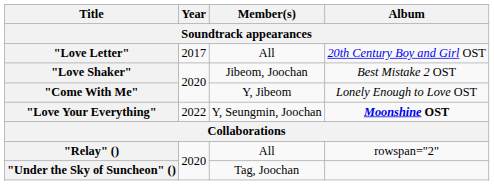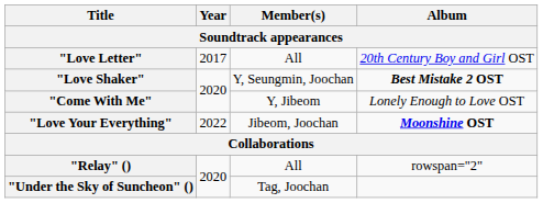"Love Shaker" | Member(s): Jibeom, Joochan -> Y, Seungmin, Joochan
"Love Shaker" | Album: normal -> bold
"Love Your Everything" | Member(s): Y, Seungmin, Joochan -> Jibeom, Joochan
